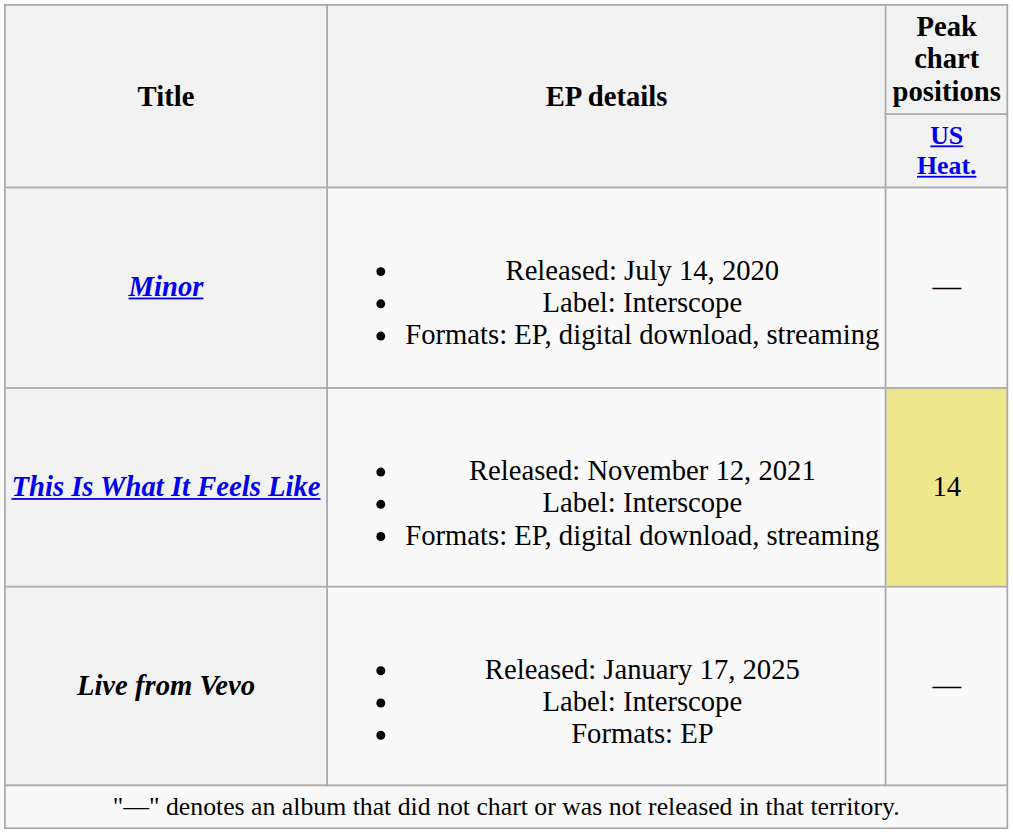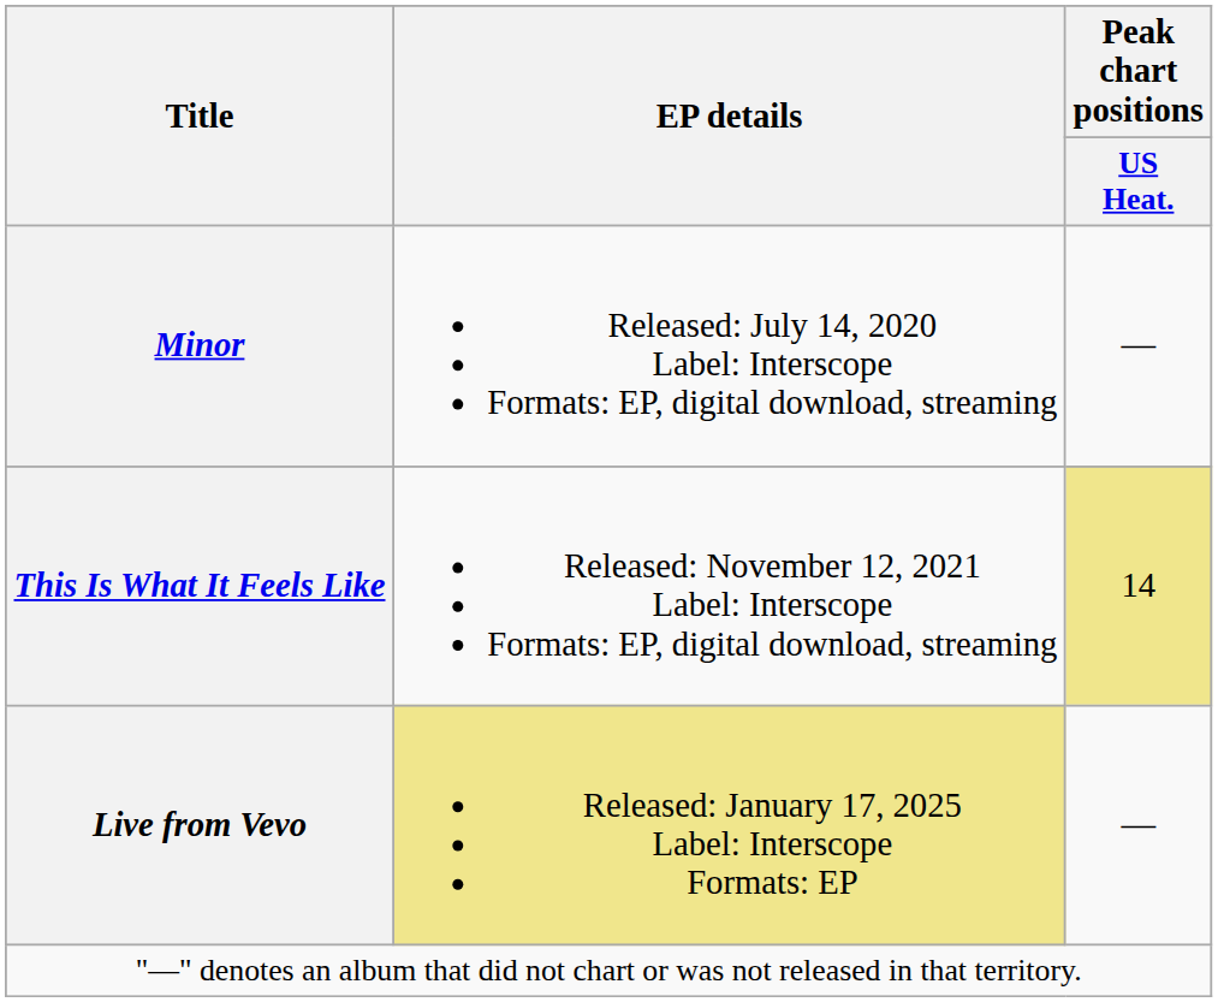Live from Vevo | EP details: no background -> khaki background
